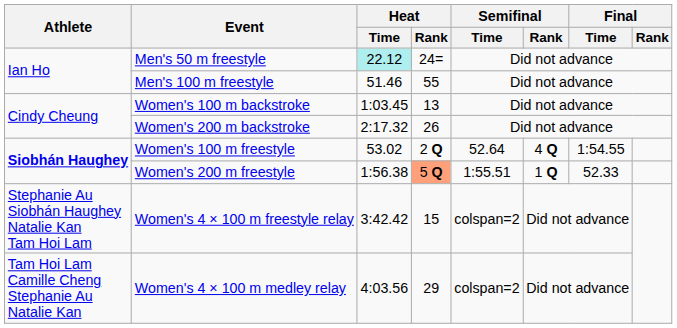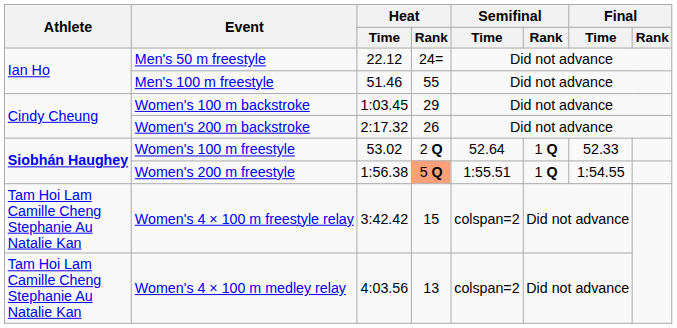Men's 50 m freestyle | Heat / Time: paleturquoise background -> no background
Women's 100 m backstroke | Heat / Rank: 13 -> 29
Women's 100 m freestyle | Semifinal / Rank: 4 Q -> 1 Q
Women's 100 m freestyle | Final / Time: 1:54.55 -> 52.33
Women's 200 m freestyle | Final / Time: 52.33 -> 1:54.55
Women's 4 × 100 m freestyle relay | Athlete: Stephanie Au Siobhán Haughey Natalie Kan Tam Hoi Lam -> Tam Hoi Lam Camille Cheng Stephanie Au Natalie Kan
Women's 4 × 100 m medley relay | Heat / Rank: 29 -> 13
